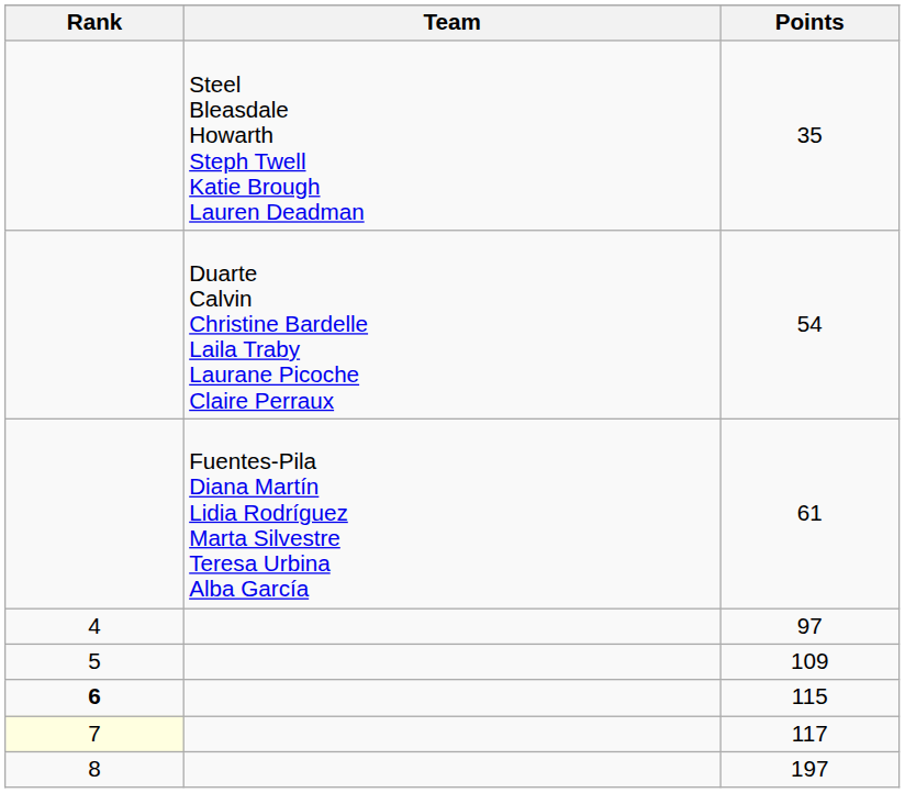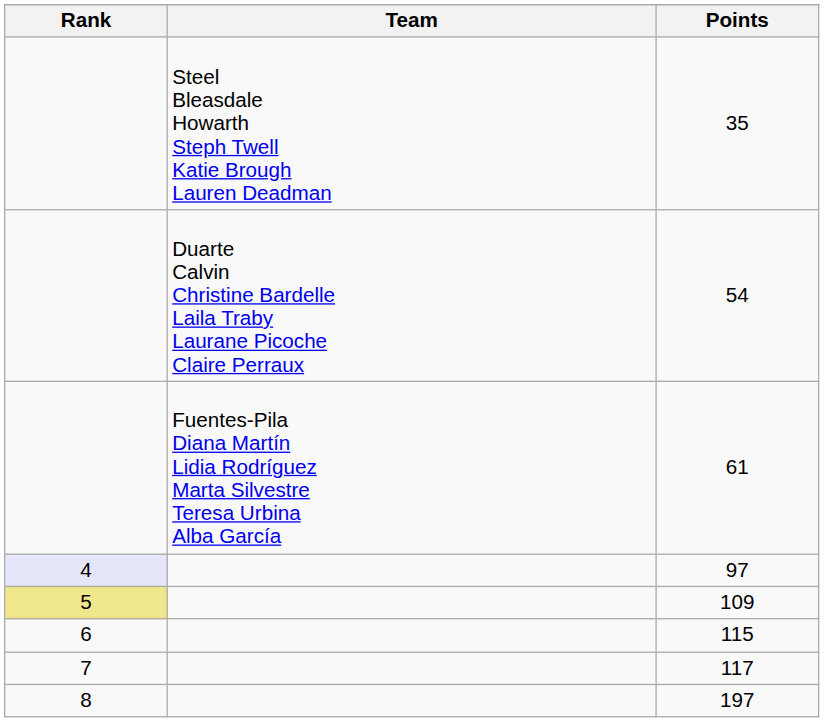97 | Rank: no background -> lavender background
109 | Rank: no background -> khaki background
115 | Rank: bold -> normal
117 | Rank: lightyellow background -> no background
